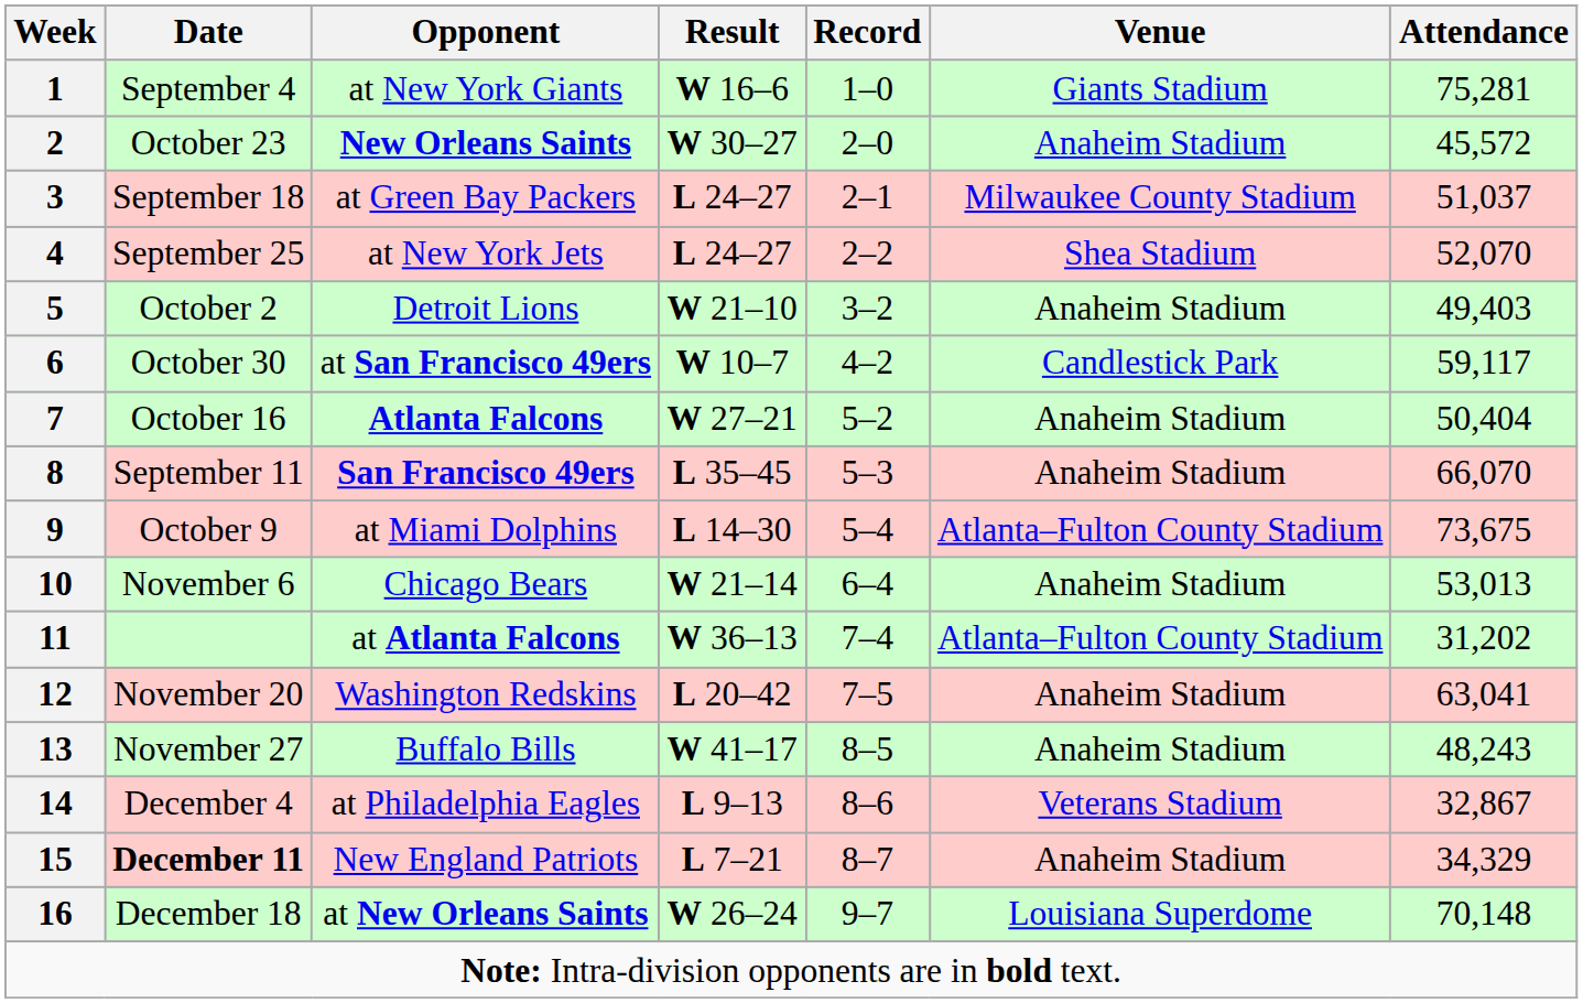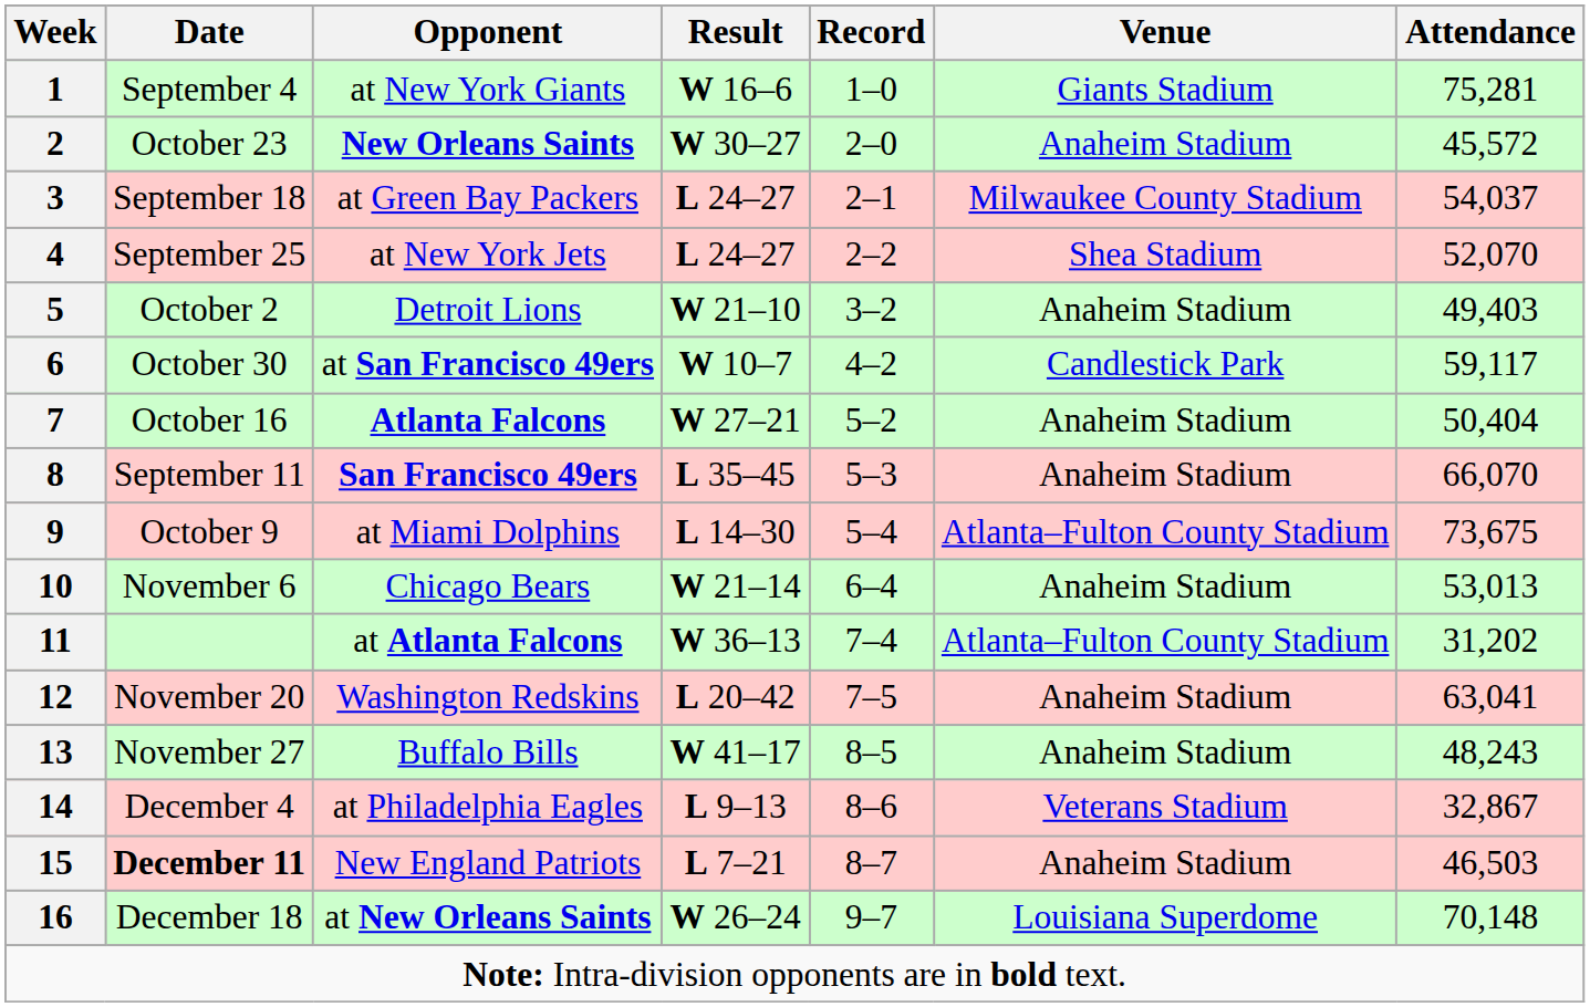3 | Attendance: 51,037 -> 54,037
15 | Attendance: 34,329 -> 46,503
